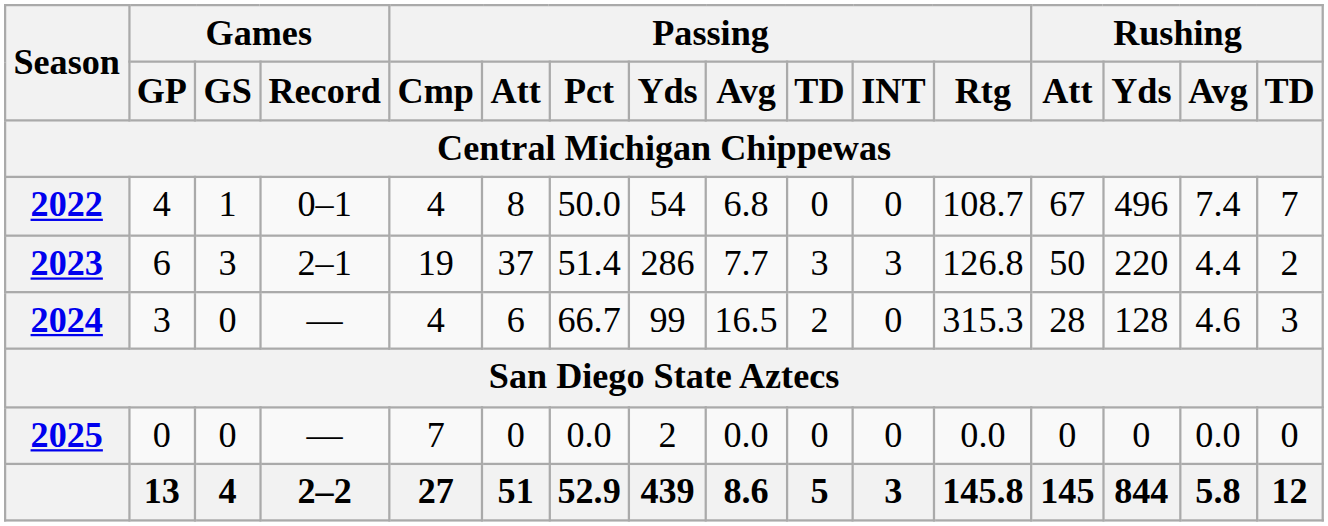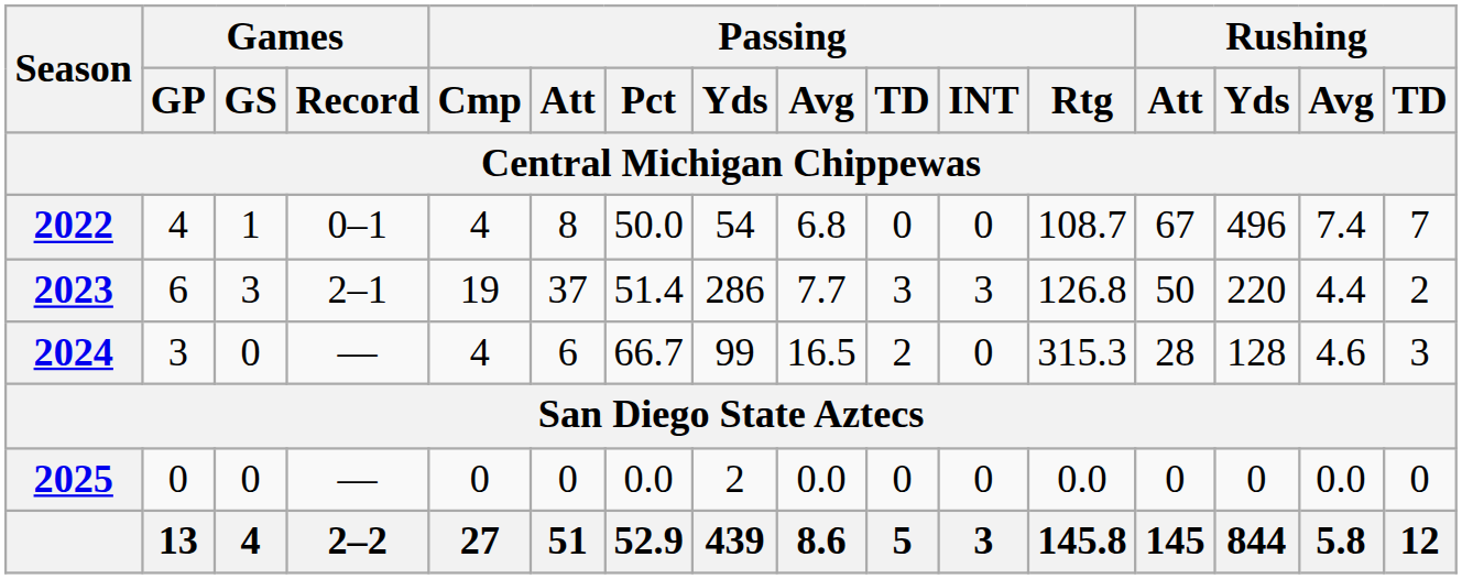2025 | Passing / Cmp: 7 -> 0
